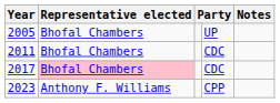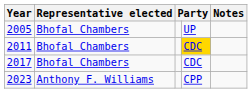2011 | column 4: no background -> gold background
2017 | Representative elected: pink background -> no background
